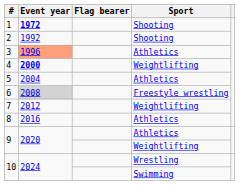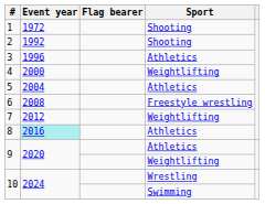1 | Event year: bold -> normal
3 | Event year: lightsalmon background -> no background
4 | Event year: bold -> normal
6 | Event year: lightgrey background -> no background
8 | Event year: no background -> paleturquoise background
